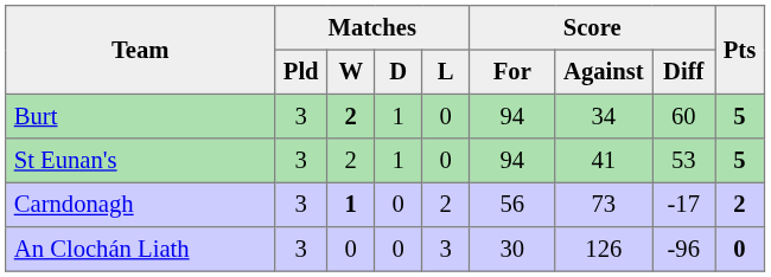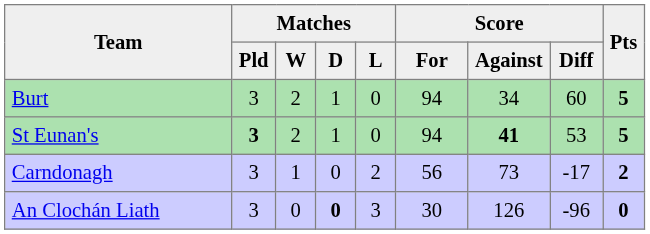Burt | Matches / W: bold -> normal
St Eunan's | Matches / Pld: normal -> bold
St Eunan's | Score / Against: normal -> bold
Carndonagh | Matches / W: bold -> normal
An Clochán Liath | Matches / D: normal -> bold
